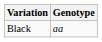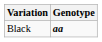Black | Genotype: normal -> bold
